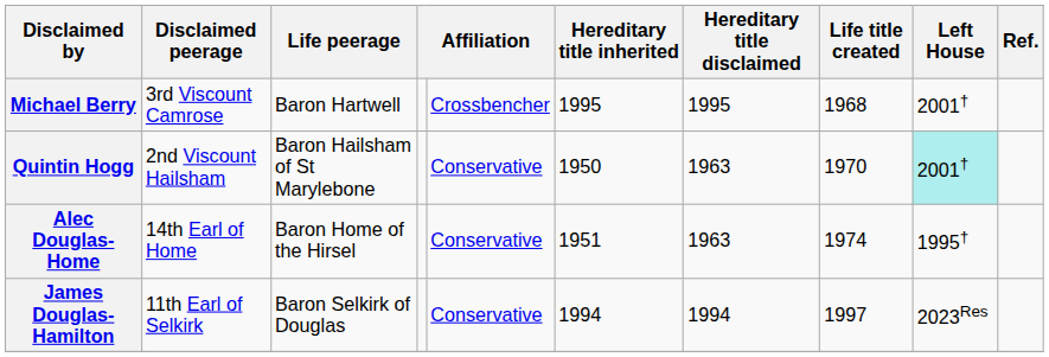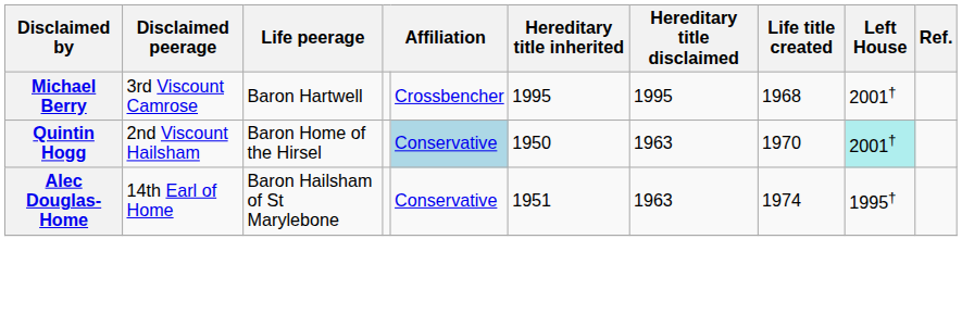Quintin Hogg | Life peerage: Baron Hailsham of St Marylebone -> Baron Home of the Hirsel
Quintin Hogg | column 5: no background -> lightblue background
Alec Douglas-Home | Life peerage: Baron Home of the Hirsel -> Baron Hailsham of St Marylebone
- row: James Douglas-Hamilton | 11th Earl of Selkirk | Baron Selkirk of Douglas | Conservative | 1994 | 1994 | 1997 | 2023Res
